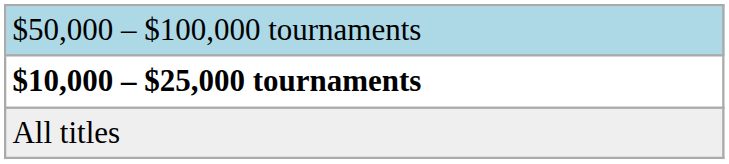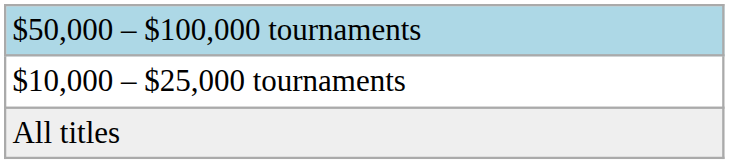row 2 | column 1: bold -> normal
